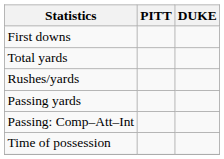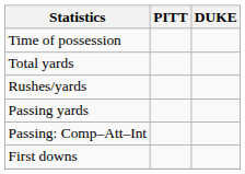rows swapped: First downs <-> Time of possession
